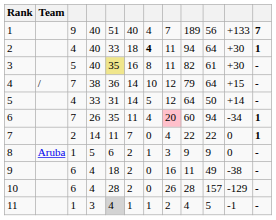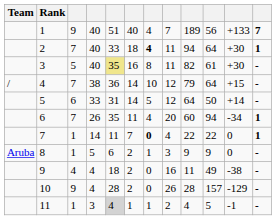columns swapped: Rank <-> Team
row 3 | column 3: 4 -> 7
row 6 | column 3: 4 -> 6
row 7 | column 8: pink background -> no background
row 8 | column 3: 2 -> 1
row 8 | column 7: normal -> bold
row 10 | column 3: 6 -> 4
row 11 | column 3: 6 -> 9
